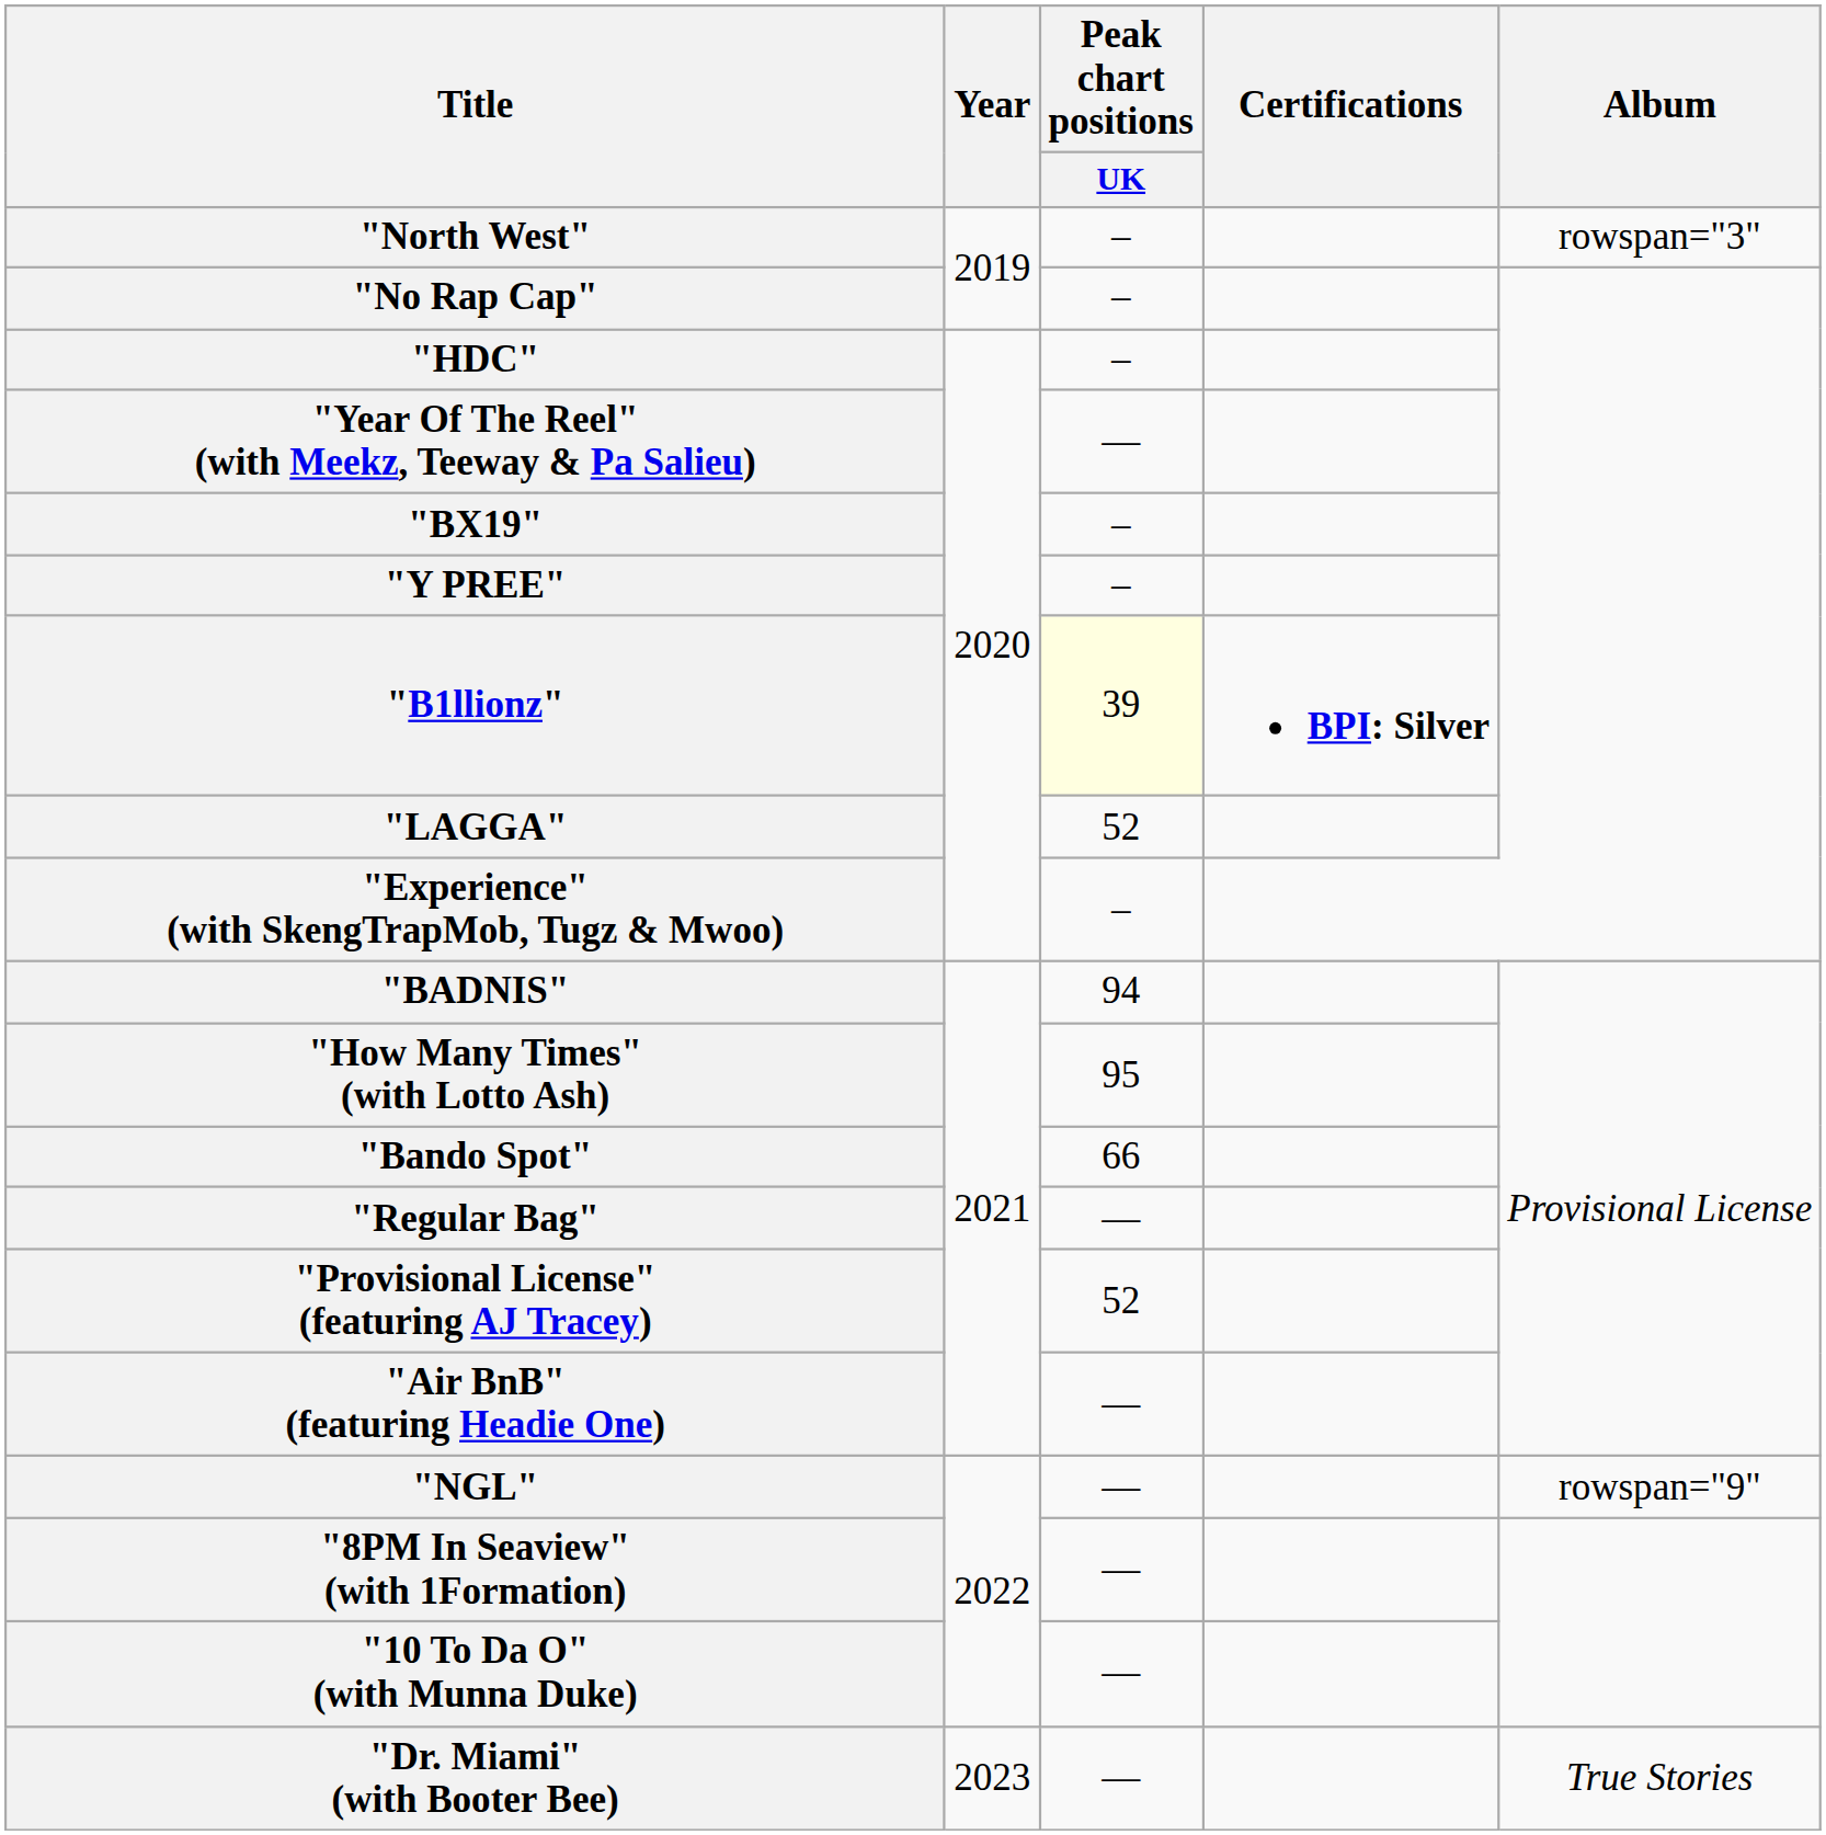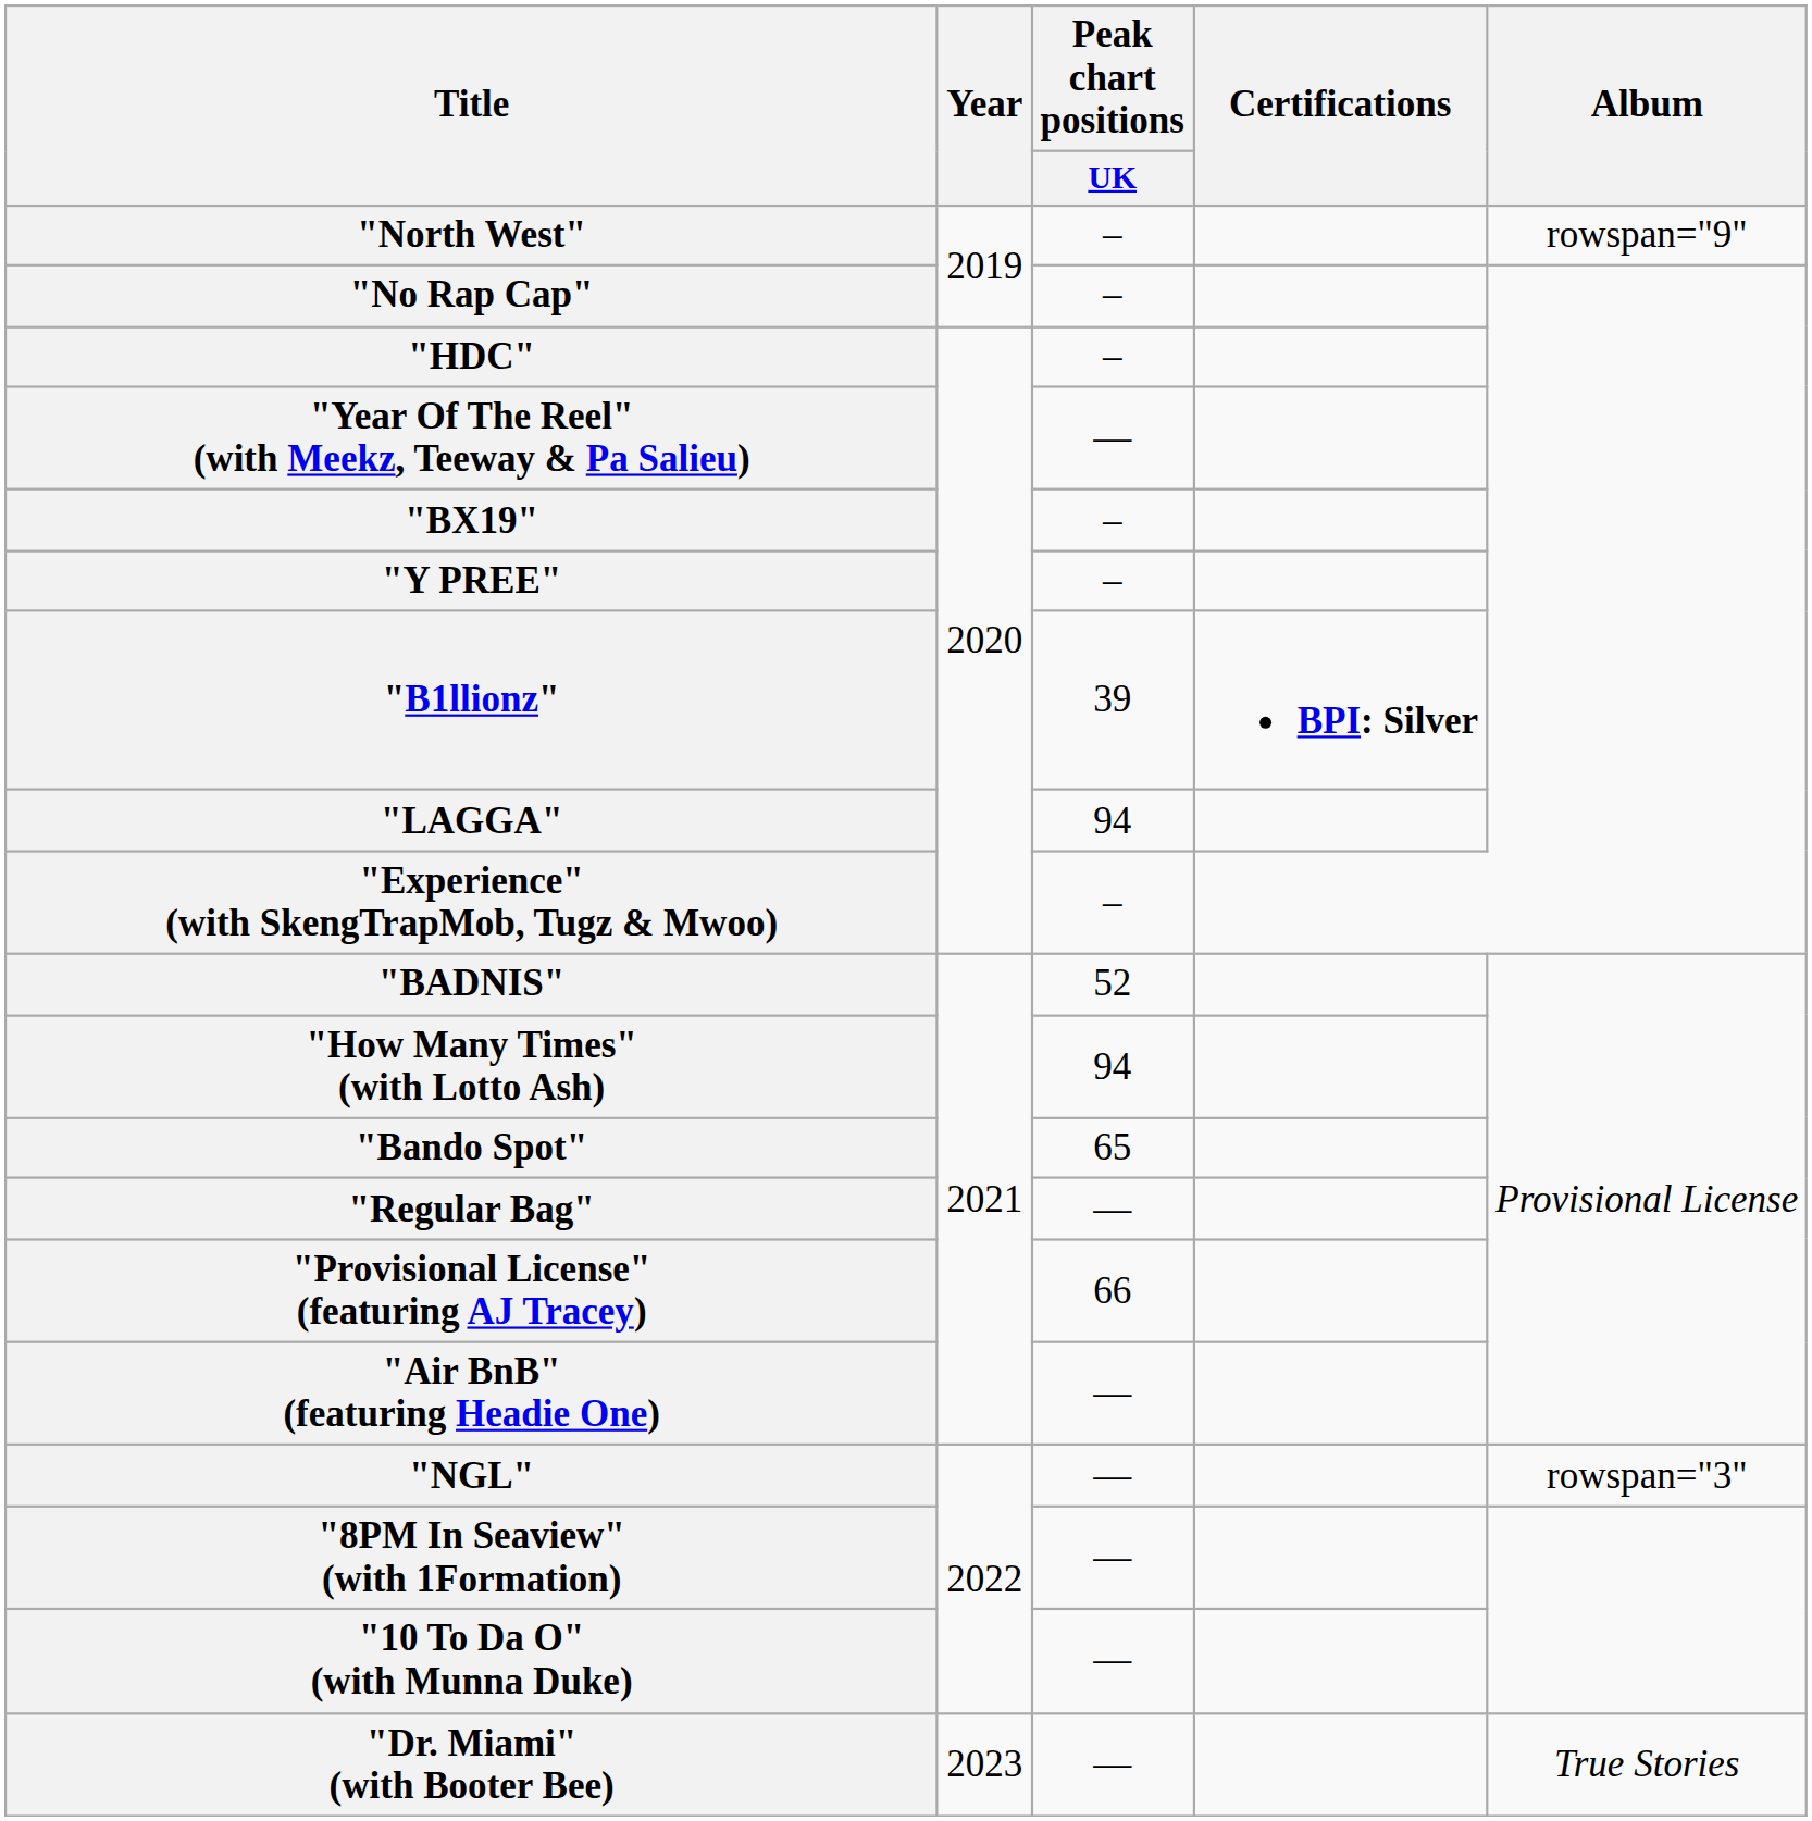"North West" | Album: rowspan="3" -> rowspan="9"
"B1llionz" | Peak chart positions / UK: lightyellow background -> no background
"LAGGA" | Peak chart positions / UK: 52 -> 94
"BADNIS" | Peak chart positions / UK: 94 -> 52
"How Many Times" (with Lotto Ash) | Peak chart positions / UK: 95 -> 94
"Bando Spot" | Peak chart positions / UK: 66 -> 65
"Provisional License" (featuring AJ Tracey) | Peak chart positions / UK: 52 -> 66
"NGL" | Album: rowspan="9" -> rowspan="3"
